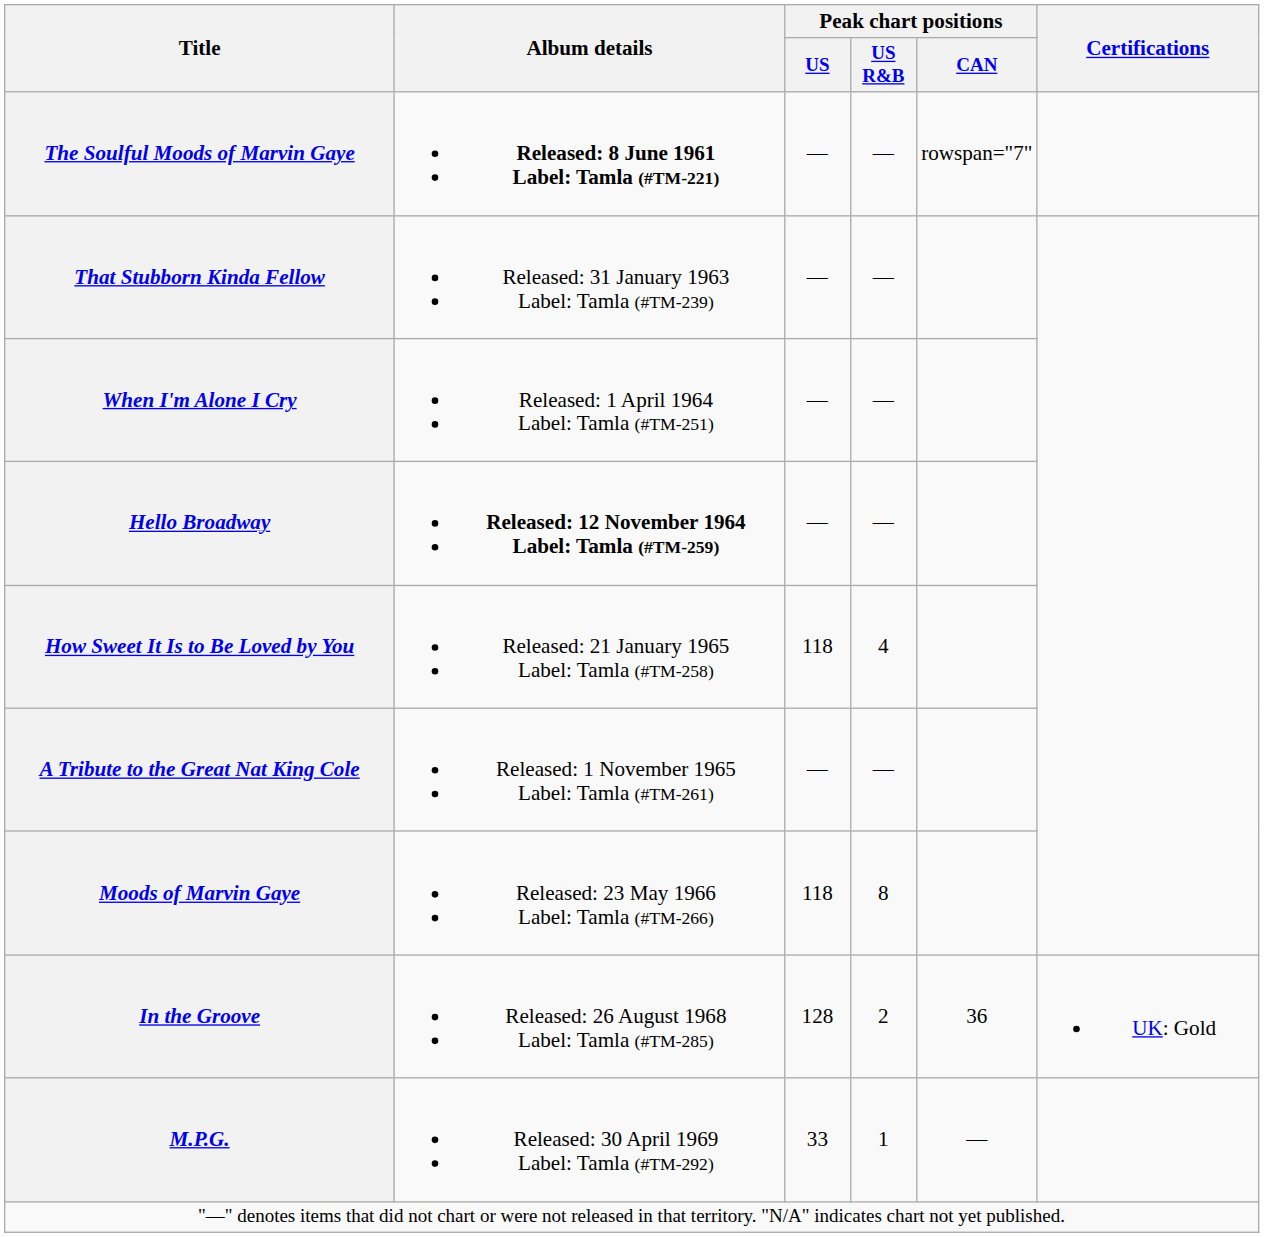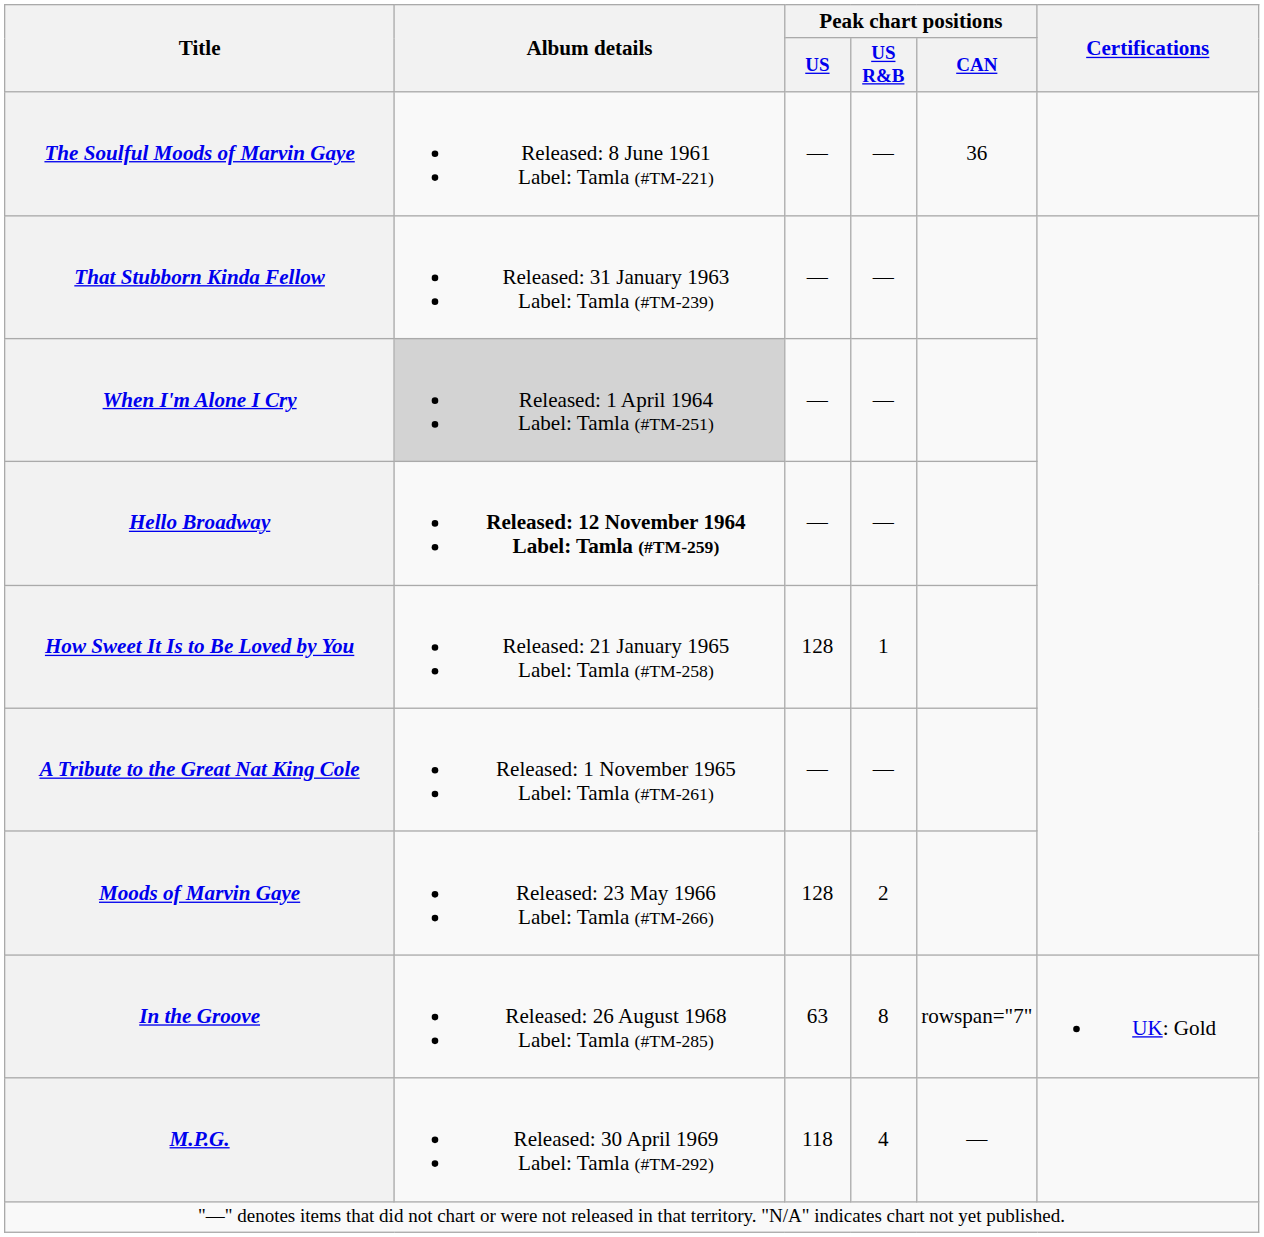The Soulful Moods of Marvin Gaye | Album details: bold -> normal
The Soulful Moods of Marvin Gaye | Peak chart positions / CAN: rowspan="7" -> 36
When I'm Alone I Cry | Album details: no background -> lightgrey background
How Sweet It Is to Be Loved by You | Peak chart positions / US: 118 -> 128
How Sweet It Is to Be Loved by You | Peak chart positions / US R&B: 4 -> 1
Moods of Marvin Gaye | Peak chart positions / US: 118 -> 128
Moods of Marvin Gaye | Peak chart positions / US R&B: 8 -> 2
In the Groove | Peak chart positions / US: 128 -> 63
In the Groove | Peak chart positions / US R&B: 2 -> 8
In the Groove | Peak chart positions / CAN: 36 -> rowspan="7"
M.P.G. | Peak chart positions / US: 33 -> 118
M.P.G. | Peak chart positions / US R&B: 1 -> 4
